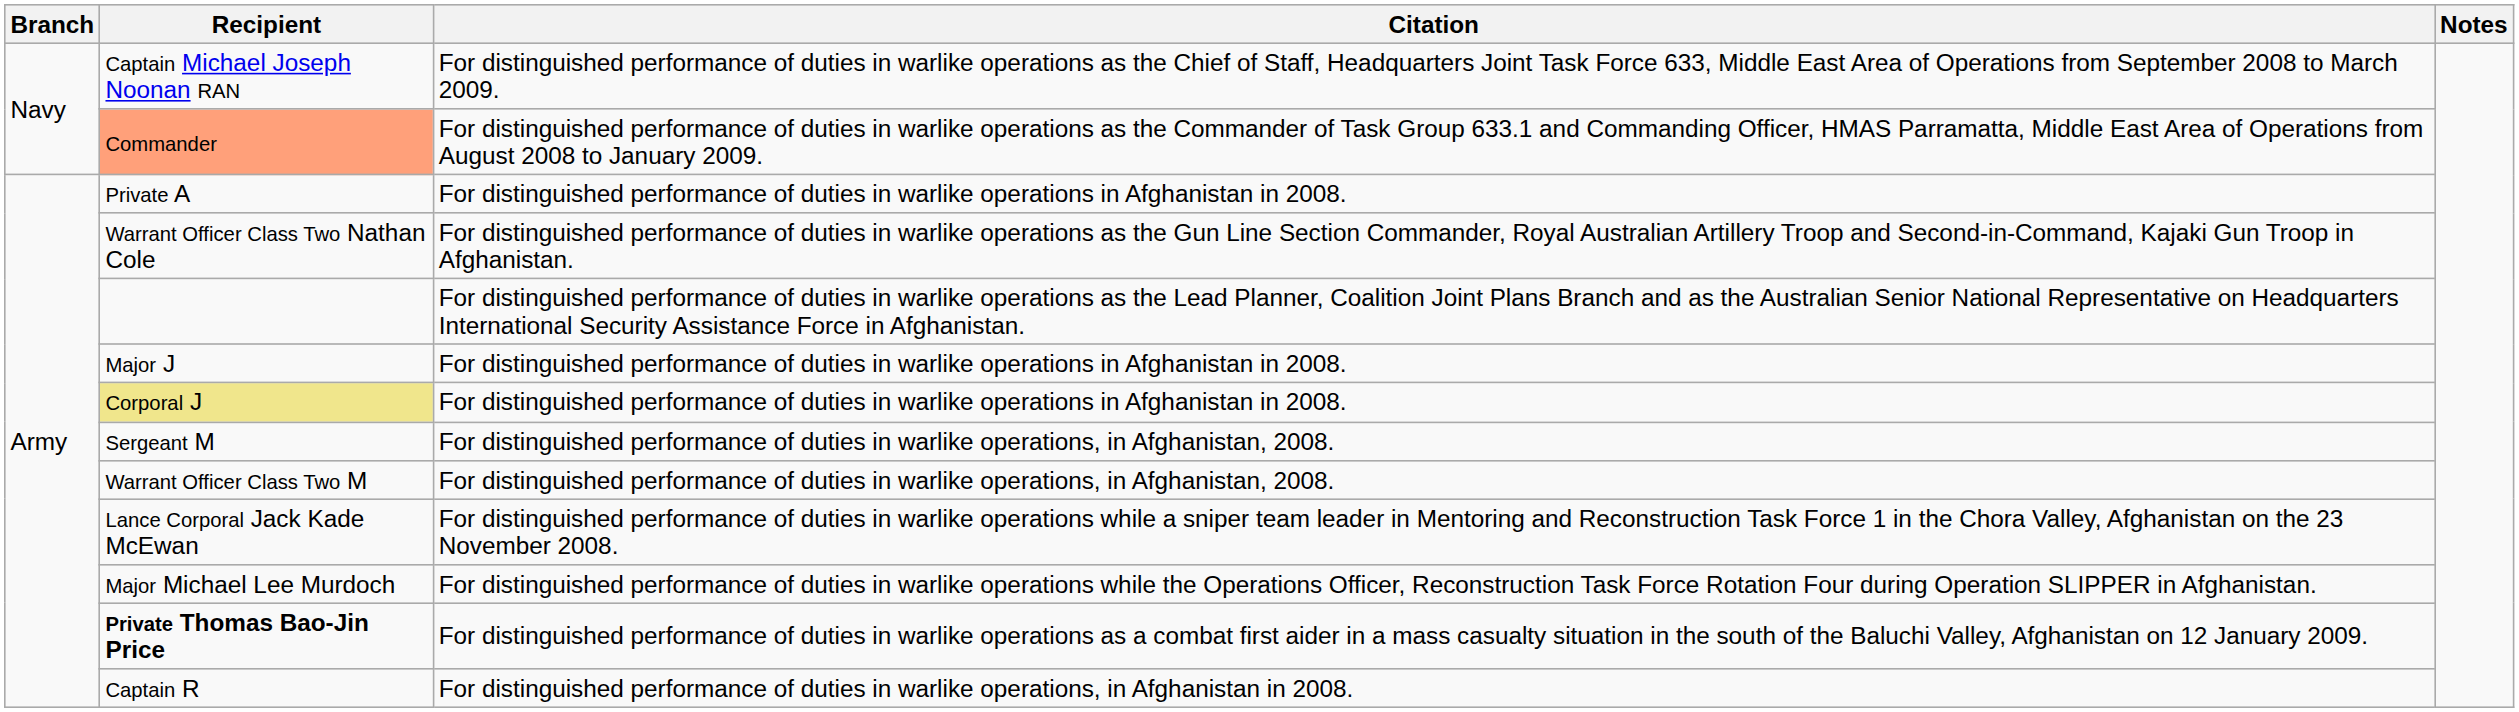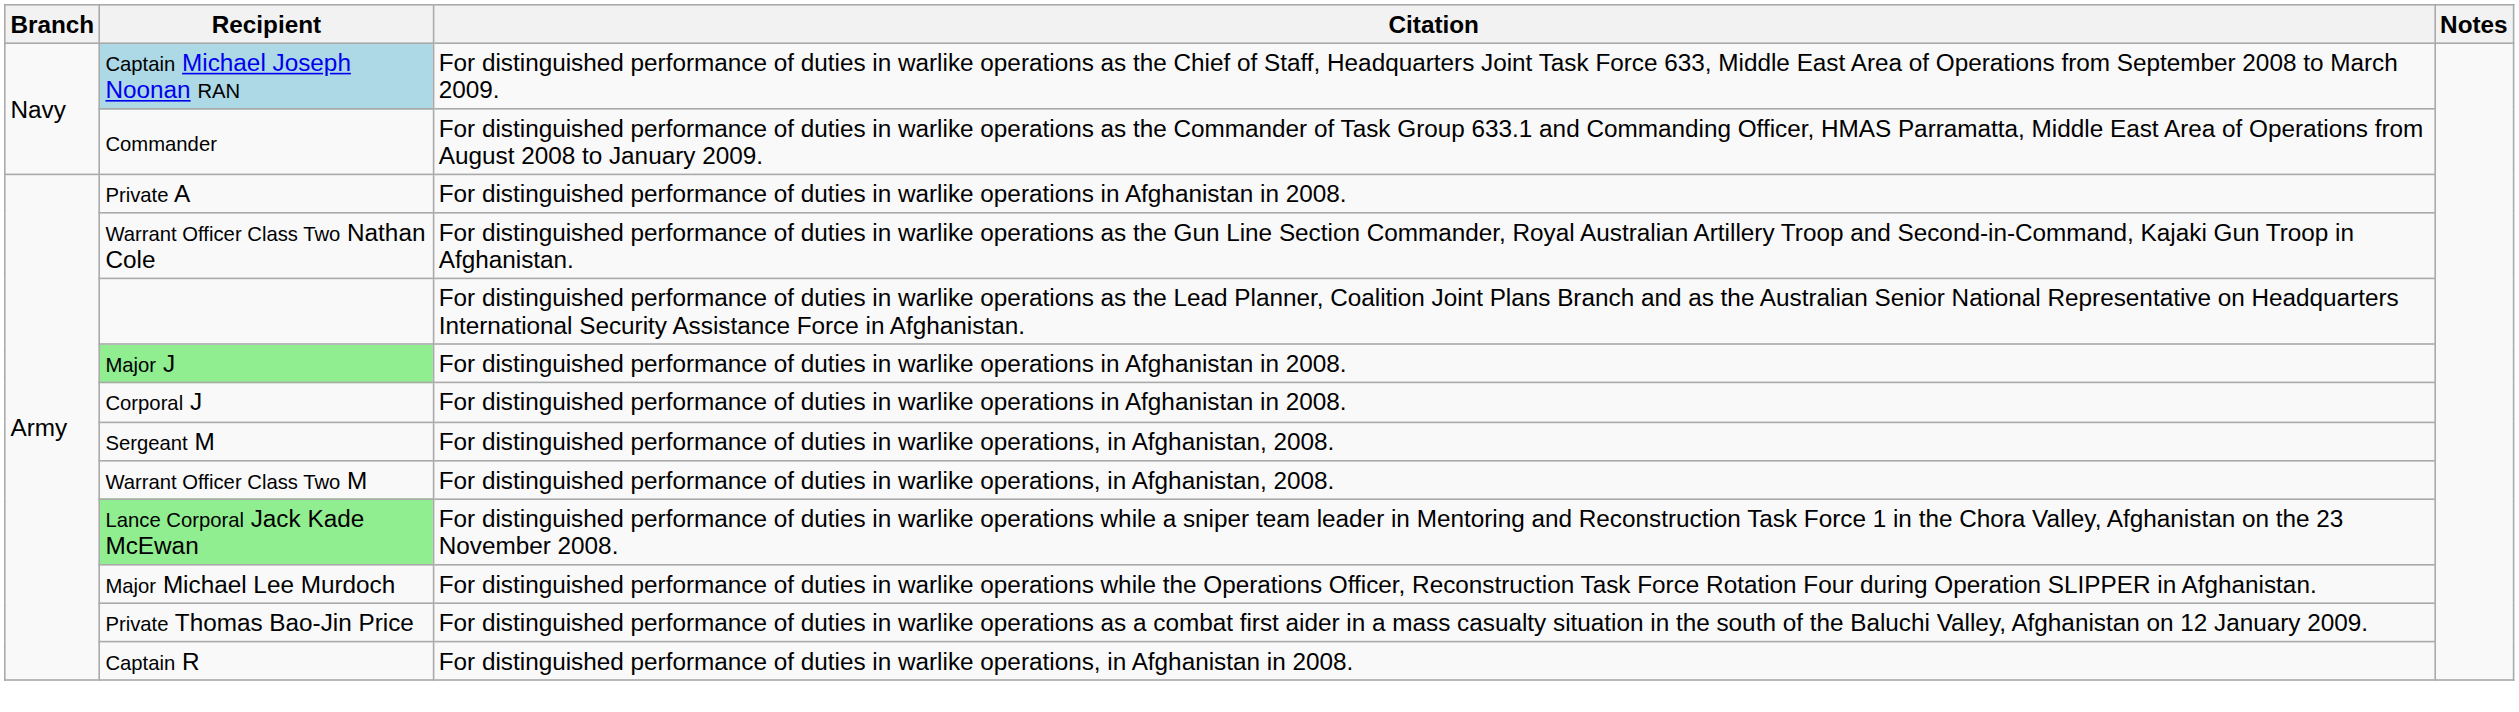Captain Michael Joseph Noonan RAN | Recipient: no background -> lightblue background
Commander | Recipient: lightsalmon background -> no background
Major J | Recipient: no background -> lightgreen background
Corporal J | Recipient: khaki background -> no background
Lance Corporal Jack Kade McEwan | Recipient: no background -> lightgreen background
Private Thomas Bao-Jin Price | Recipient: bold -> normal
